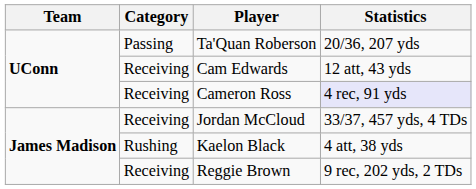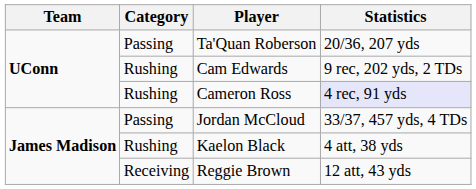Cam Edwards | Category: Receiving -> Rushing
Cam Edwards | Statistics: 12 att, 43 yds -> 9 rec, 202 yds, 2 TDs
Cameron Ross | Category: Receiving -> Rushing
Jordan McCloud | Category: Receiving -> Passing
Reggie Brown | Statistics: 9 rec, 202 yds, 2 TDs -> 12 att, 43 yds
